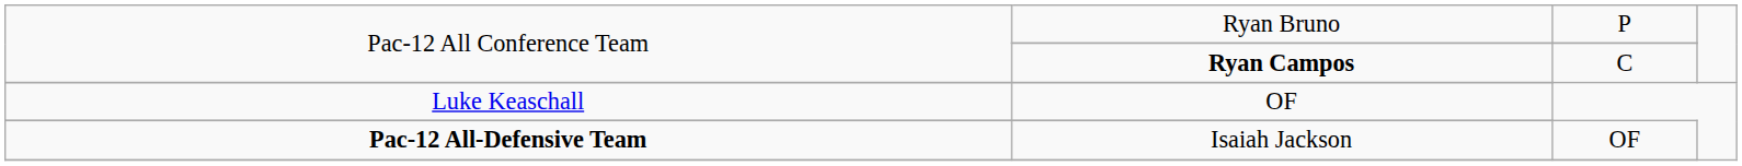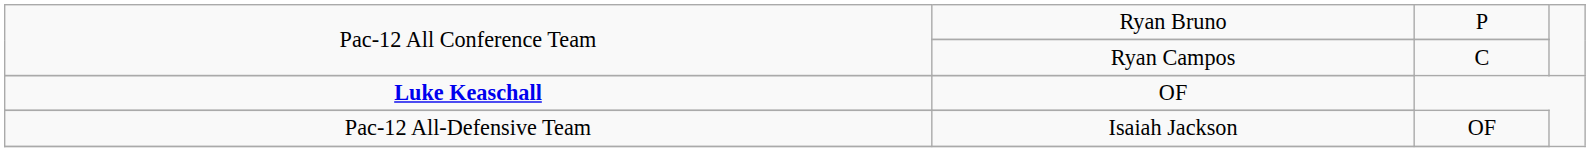Pac-12 All Conference Team / Ryan Campos | column 2: bold -> normal
Luke Keaschall | column 1: normal -> bold
Pac-12 All-Defensive Team | column 1: bold -> normal
